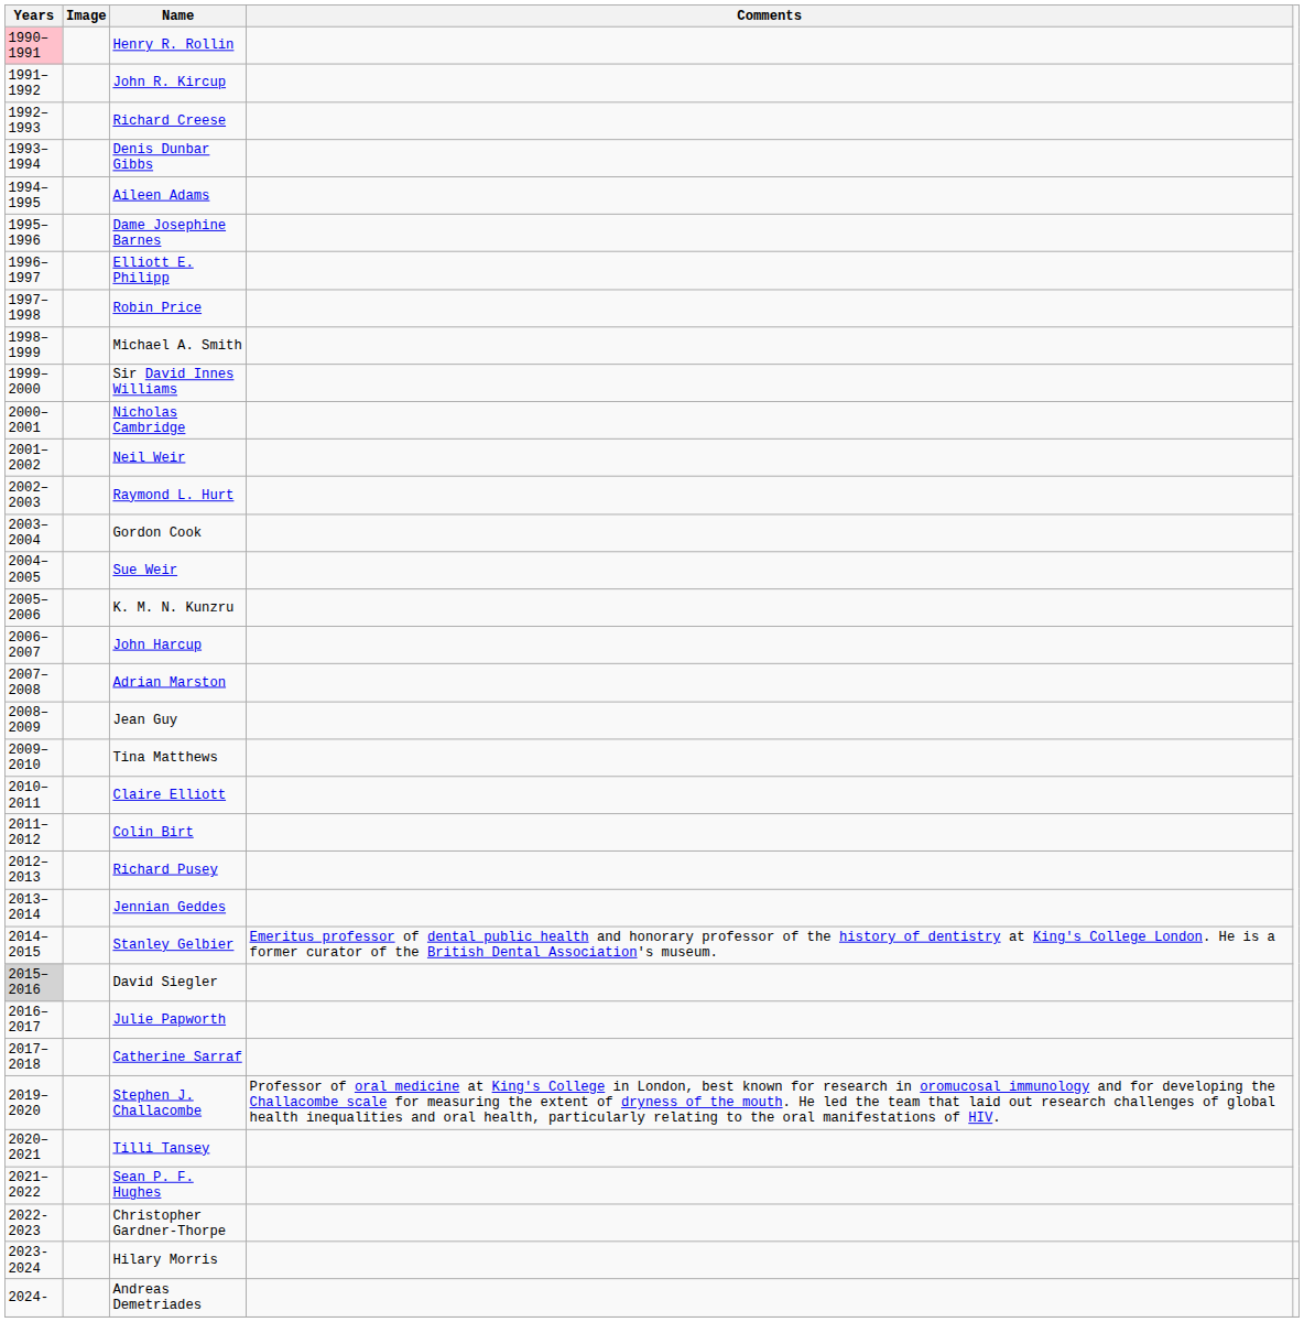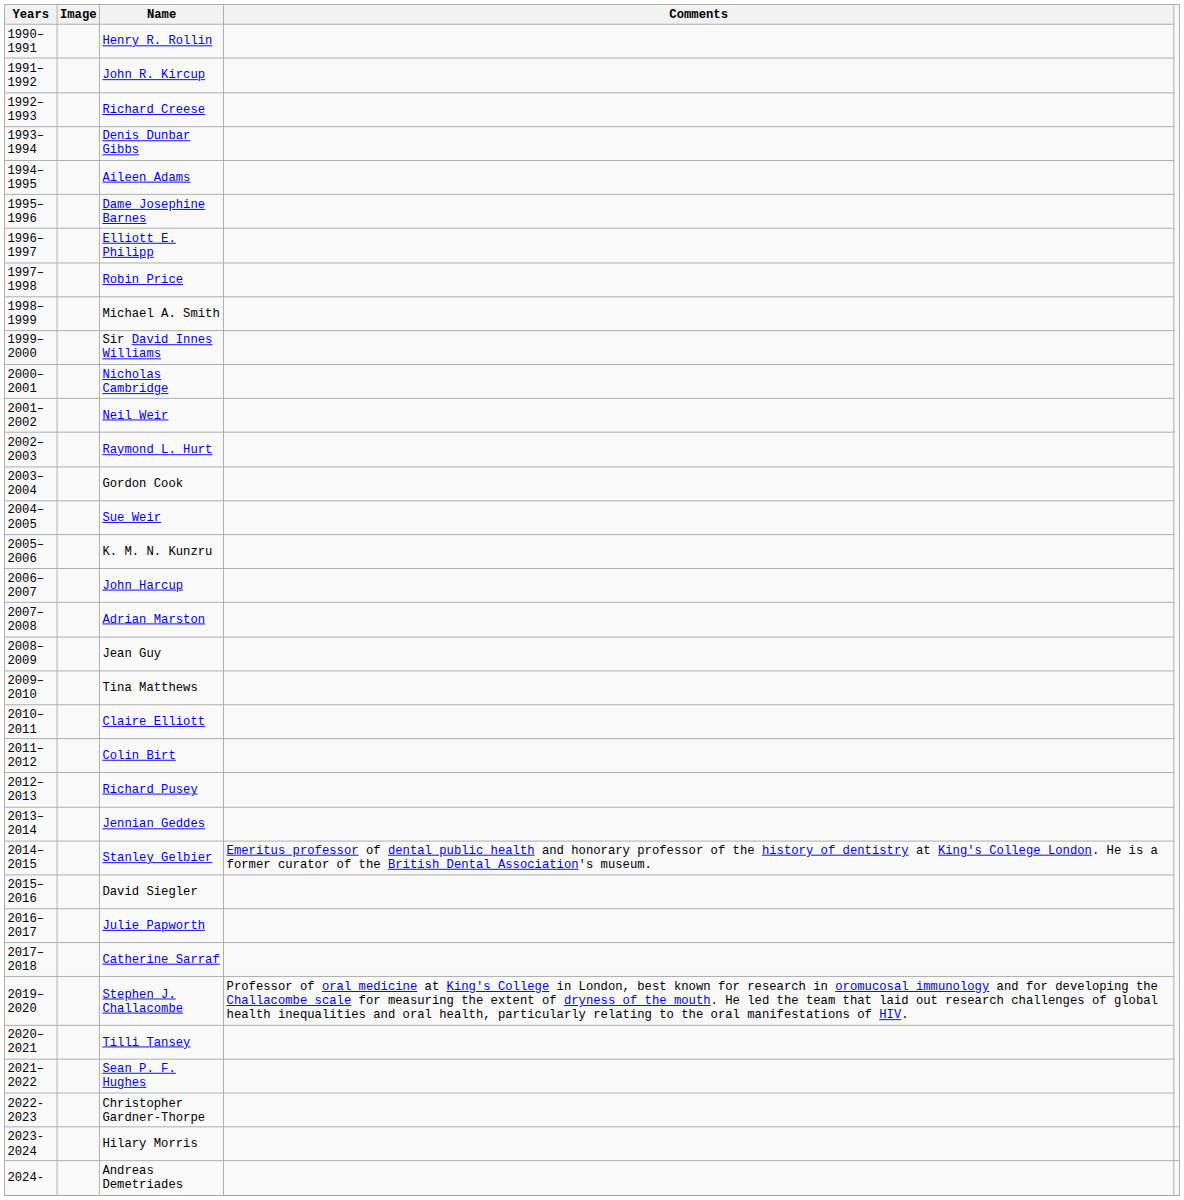Henry R. Rollin | Years: pink background -> no background
David Siegler | Years: lightgrey background -> no background
